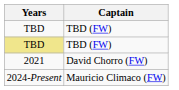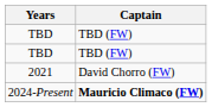row 3 | Years: khaki background -> no background
row 5 | Captain: normal -> bold
